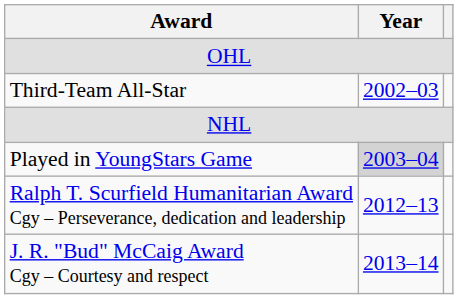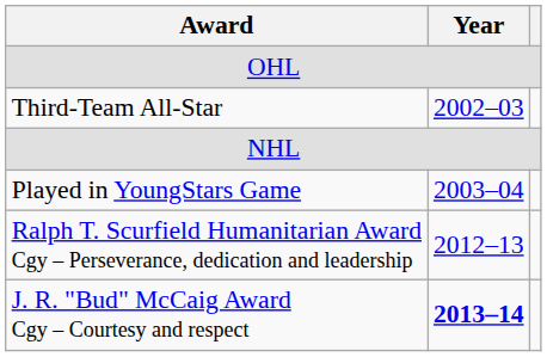Played in YoungStars Game | Year: lightgrey background -> no background
J. R. "Bud" McCaig Award Cgy – Courtesy and respect | Year: normal -> bold
